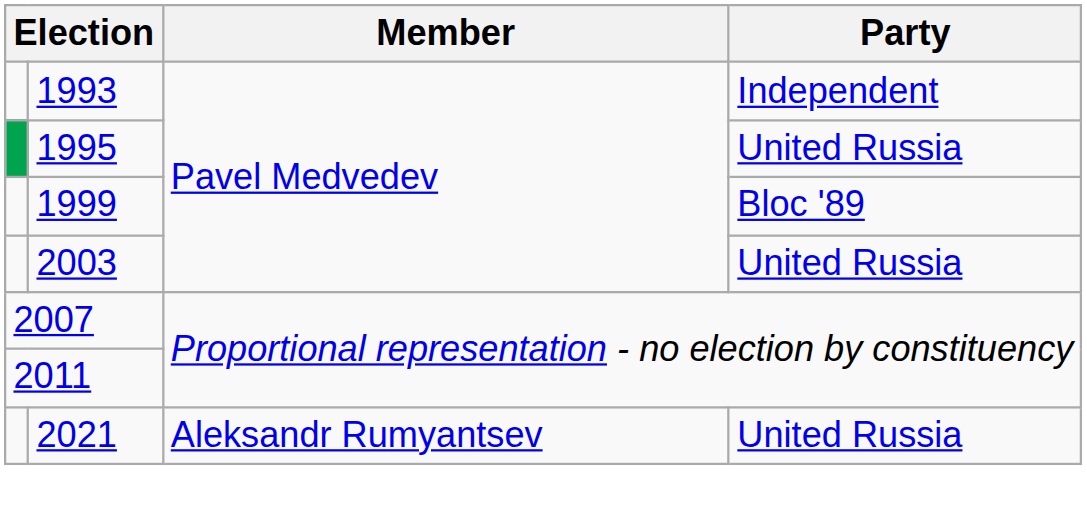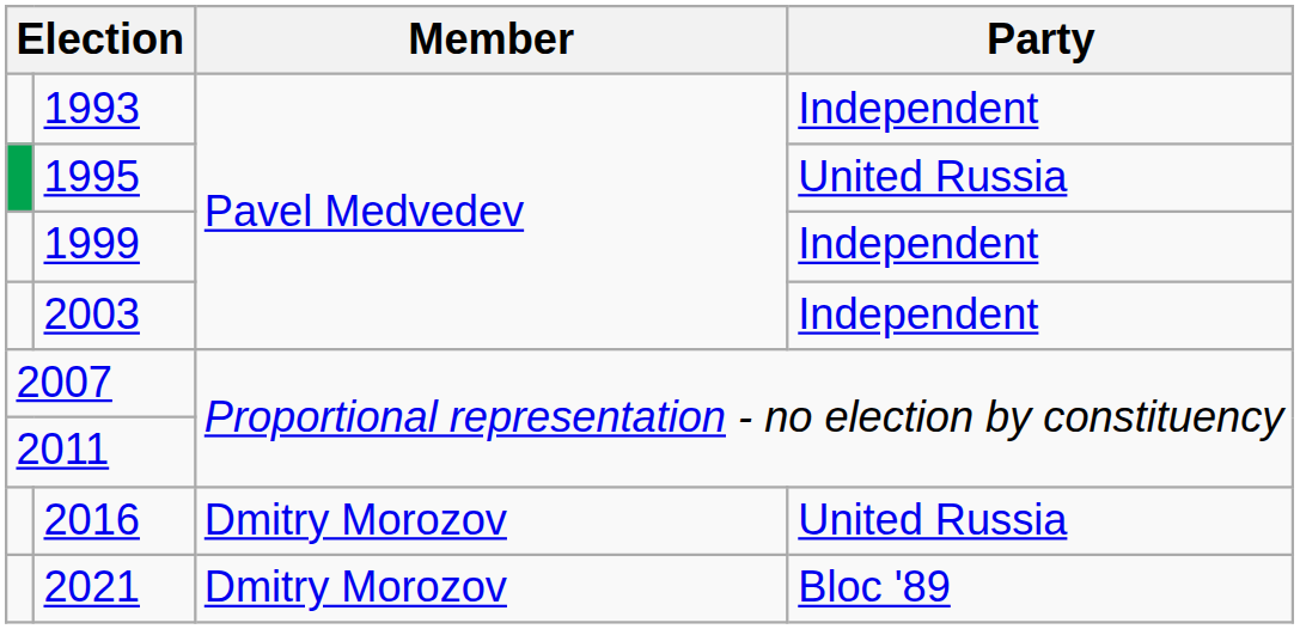1999 | Party: Bloc '89 -> Independent
2003 | Party: United Russia -> Independent
+ row: 2016 | Dmitry Morozov | United Russia
2021 | Member: Aleksandr Rumyantsev -> Dmitry Morozov
2021 | Party: United Russia -> Bloc '89
